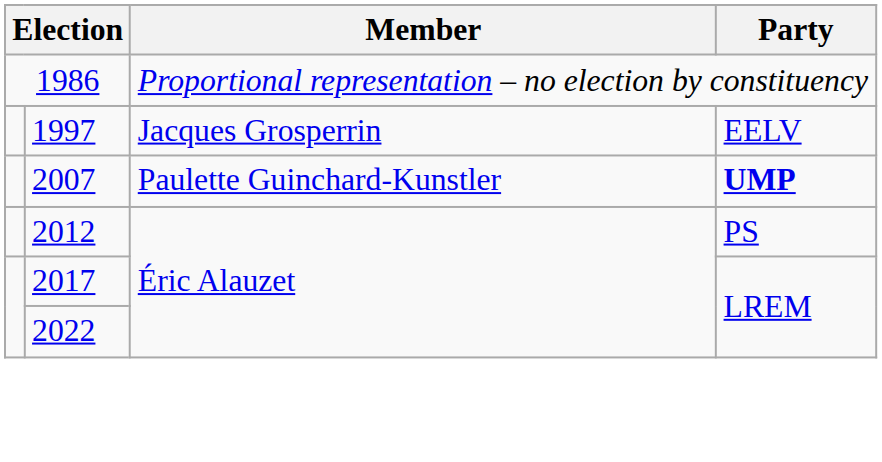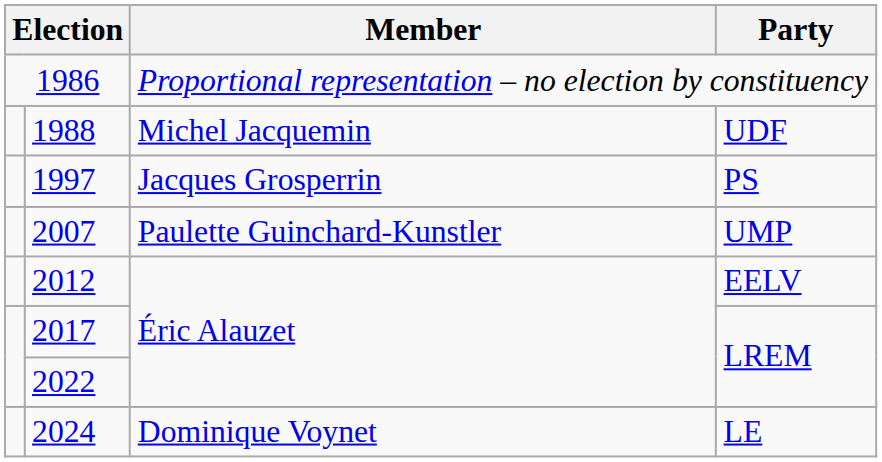+ row: 1988 | Michel Jacquemin | UDF
1997 | Party: EELV -> PS
2007 | Party: bold -> normal
2012 | Party: PS -> EELV
+ row: 2024 | Dominique Voynet | LE
